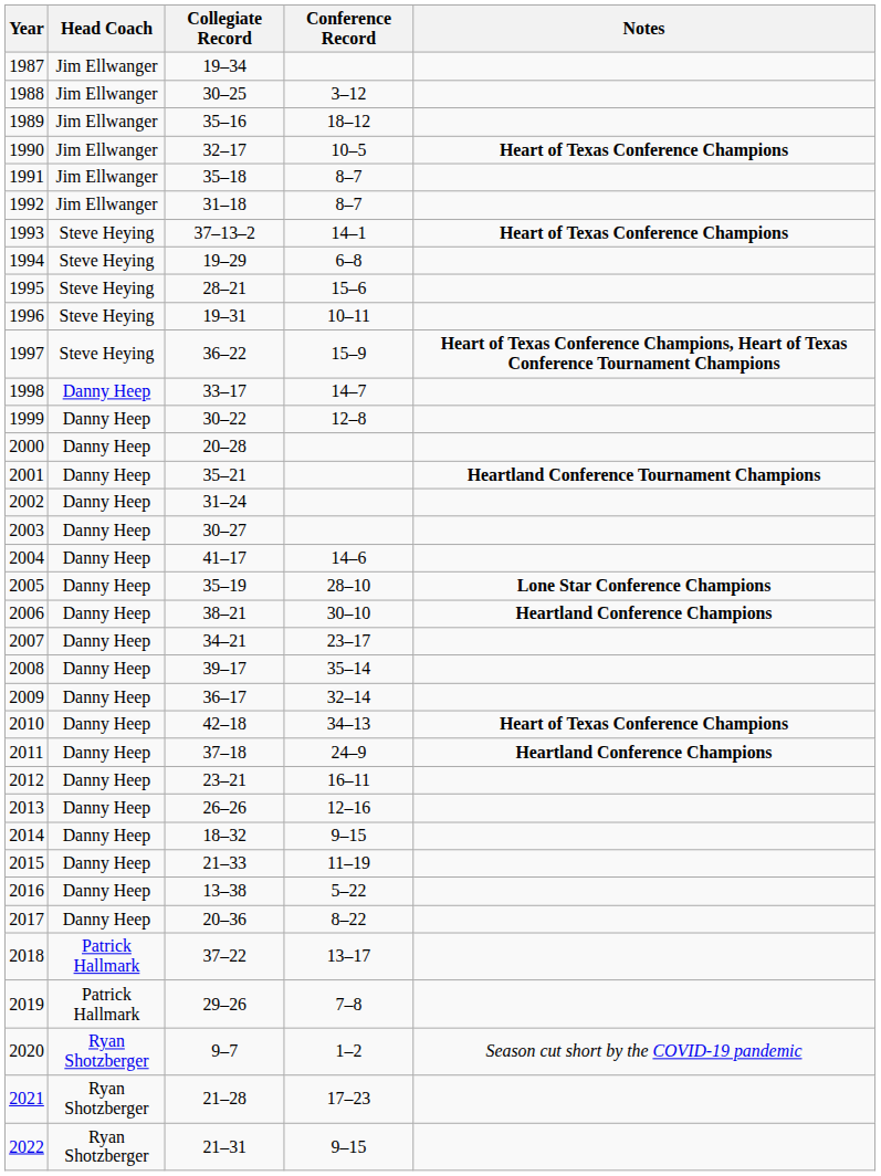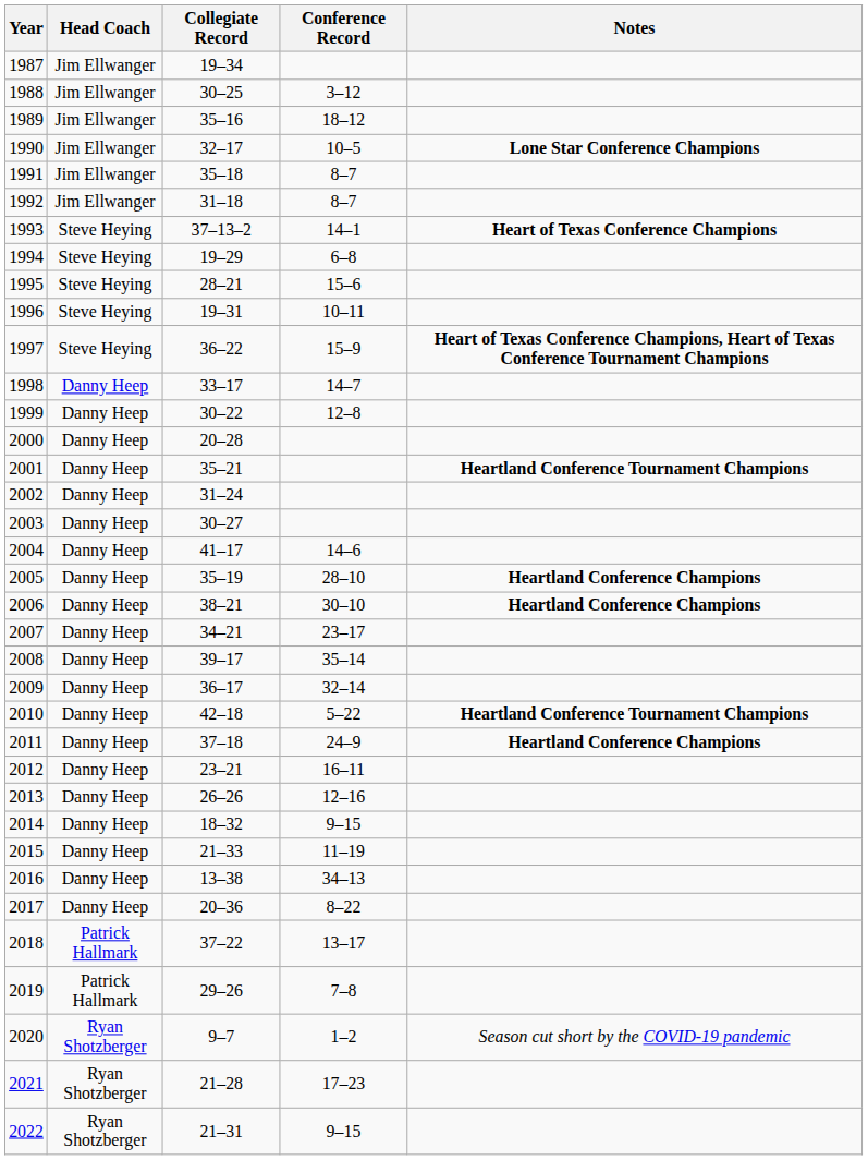1990 | Notes: Heart of Texas Conference Champions -> Lone Star Conference Champions
2005 | Notes: Lone Star Conference Champions -> Heartland Conference Champions
2010 | Conference Record: 34–13 -> 5–22
2010 | Notes: Heart of Texas Conference Champions -> Heartland Conference Tournament Champions
2016 | Conference Record: 5–22 -> 34–13
